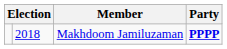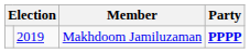Makhdoom Jamiluzaman | column 2: 2018 -> 2019
